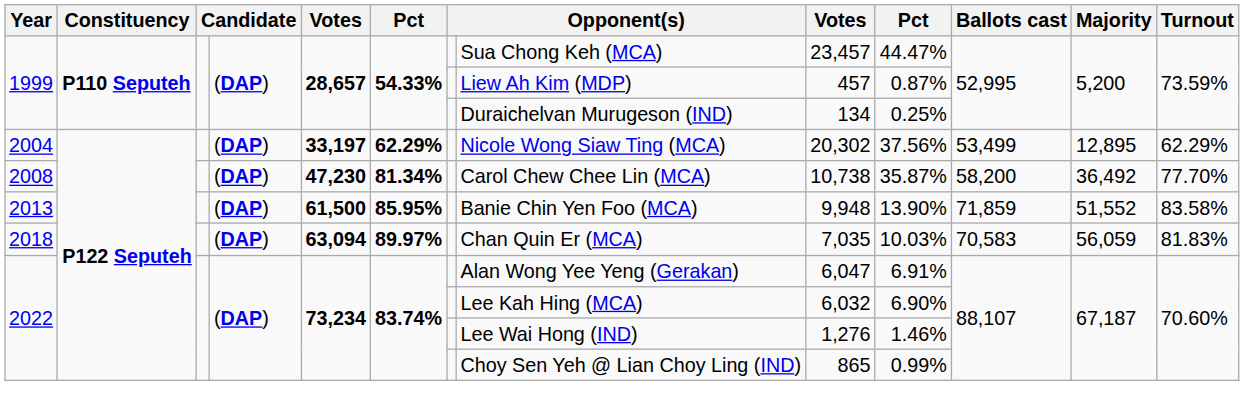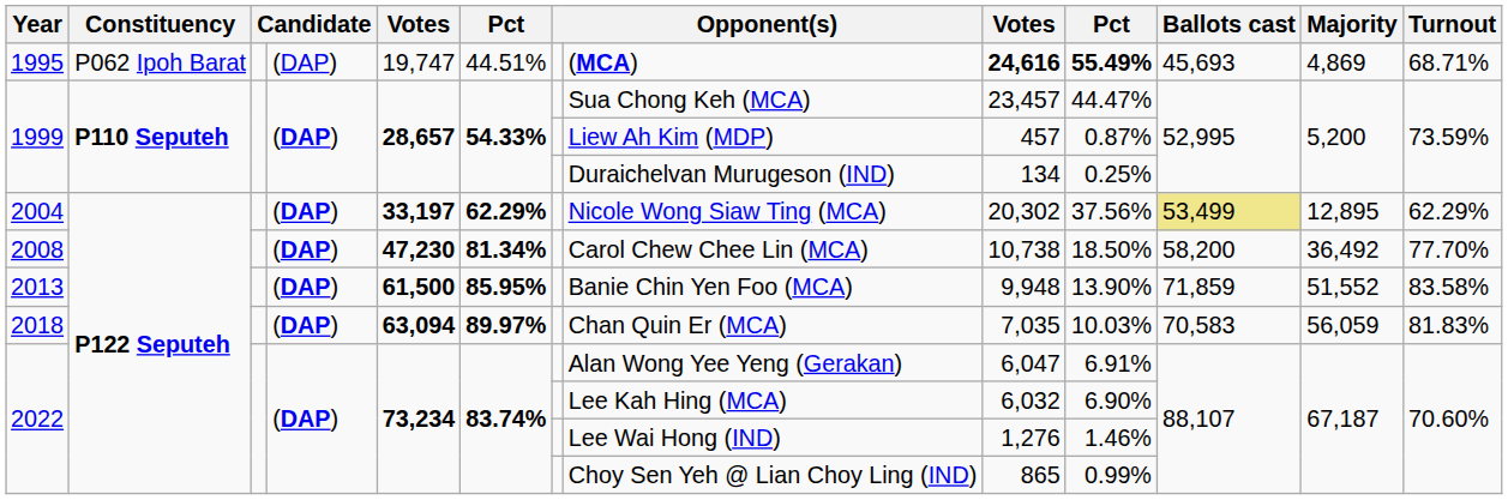+ row: 1995 | P062 Ipoh Barat | (DAP) | 19,747 | 44.51% | (MCA) | 24,616 | 55.49% | 45,693 | 4,869 | 68.71%
2004 | Ballots cast: no background -> khaki background
2008 | column 10: 35.87% -> 18.50%
